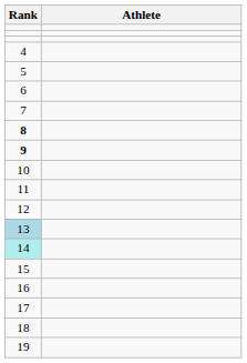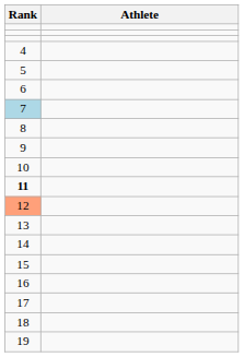row 8 | Rank: no background -> lightblue background
row 9 | Rank: bold -> normal
row 10 | Rank: bold -> normal
row 12 | Rank: normal -> bold
row 13 | Rank: no background -> lightsalmon background
row 14 | Rank: lightblue background -> no background
row 15 | Rank: paleturquoise background -> no background
